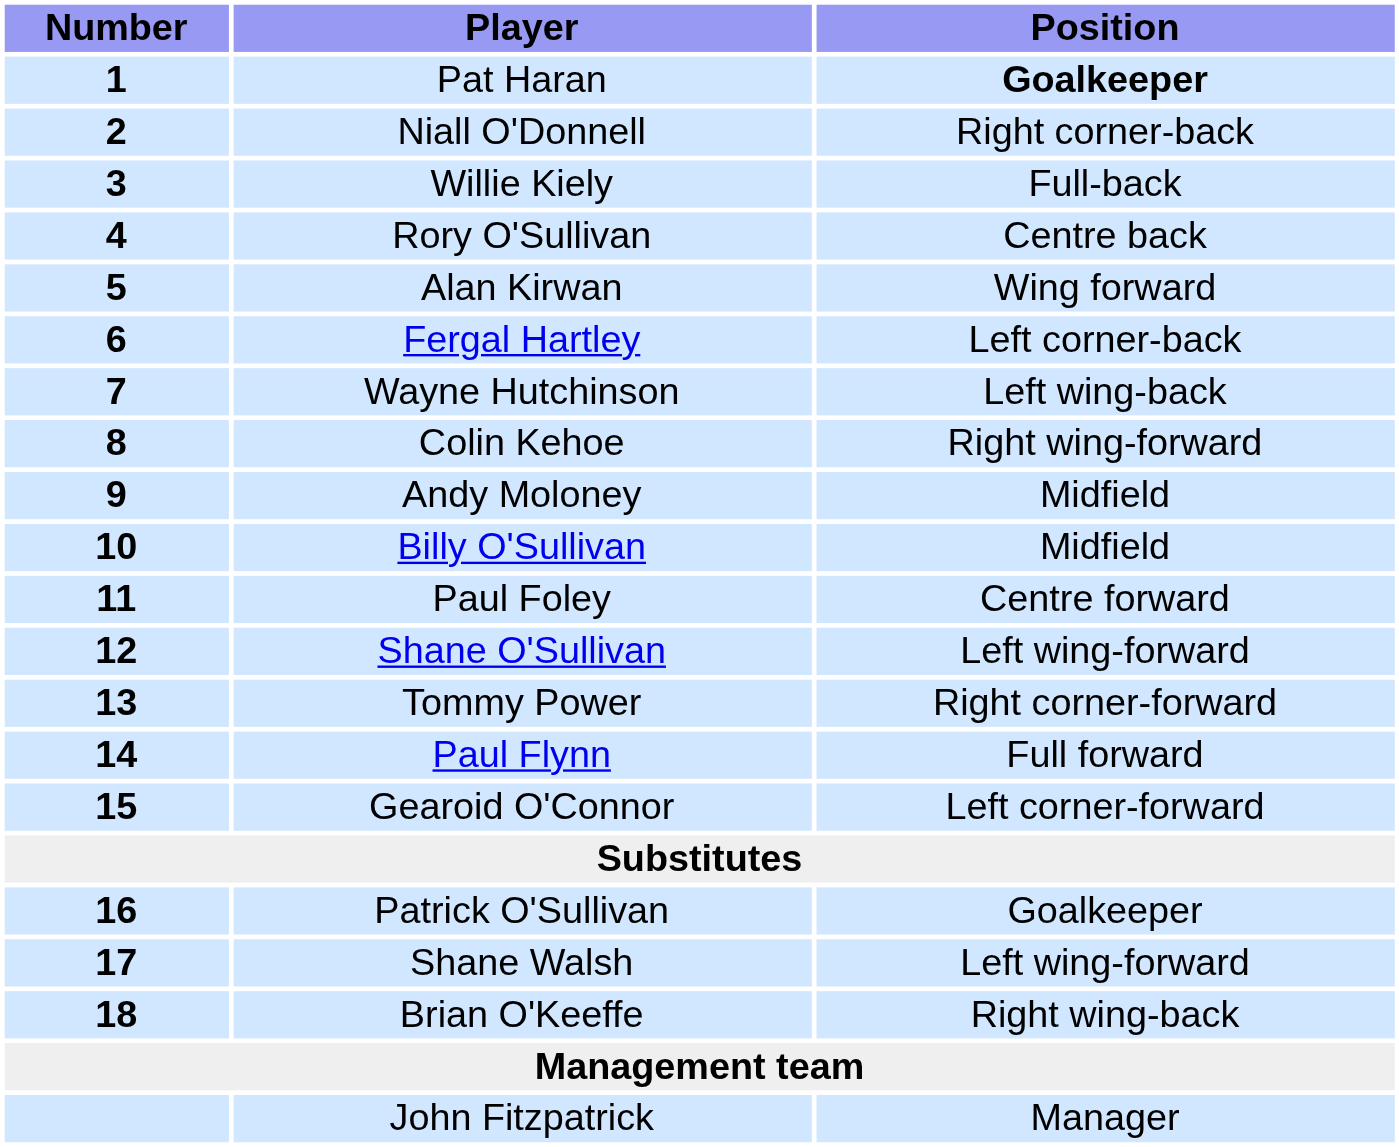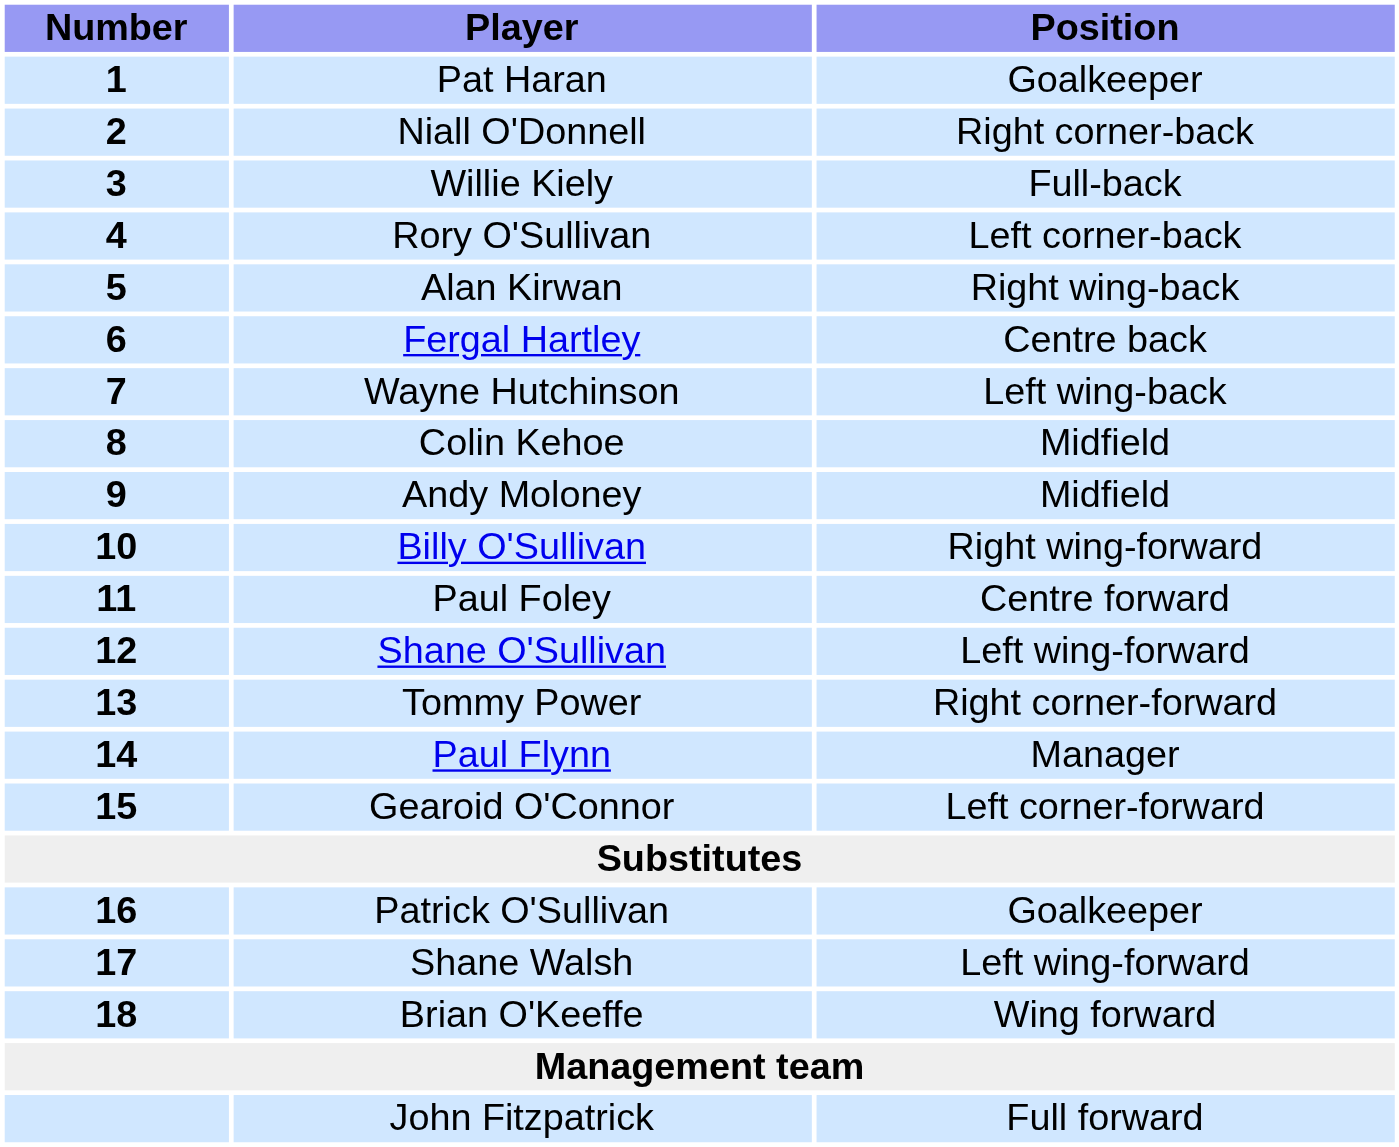Pat Haran | Position: bold -> normal
Rory O'Sullivan | Position: Centre back -> Left corner-back
Alan Kirwan | Position: Wing forward -> Right wing-back
Fergal Hartley | Position: Left corner-back -> Centre back
Colin Kehoe | Position: Right wing-forward -> Midfield
Billy O'Sullivan | Position: Midfield -> Right wing-forward
Paul Flynn | Position: Full forward -> Manager
Brian O'Keeffe | Position: Right wing-back -> Wing forward
John Fitzpatrick | Position: Manager -> Full forward
